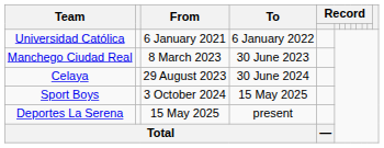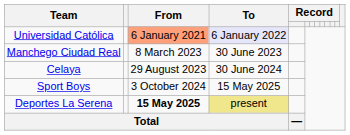Universidad Católica | From: no background -> lightsalmon background
Universidad Católica | To: no background -> lavender background
Deportes La Serena | From: normal -> bold
Deportes La Serena | To: no background -> khaki background
